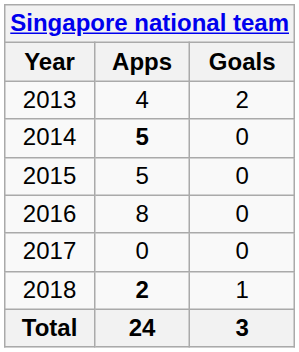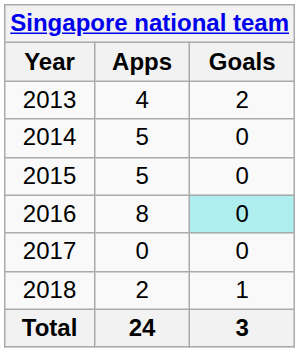2014 | Apps: bold -> normal
2016 | Goals: no background -> paleturquoise background
2018 | Apps: bold -> normal
